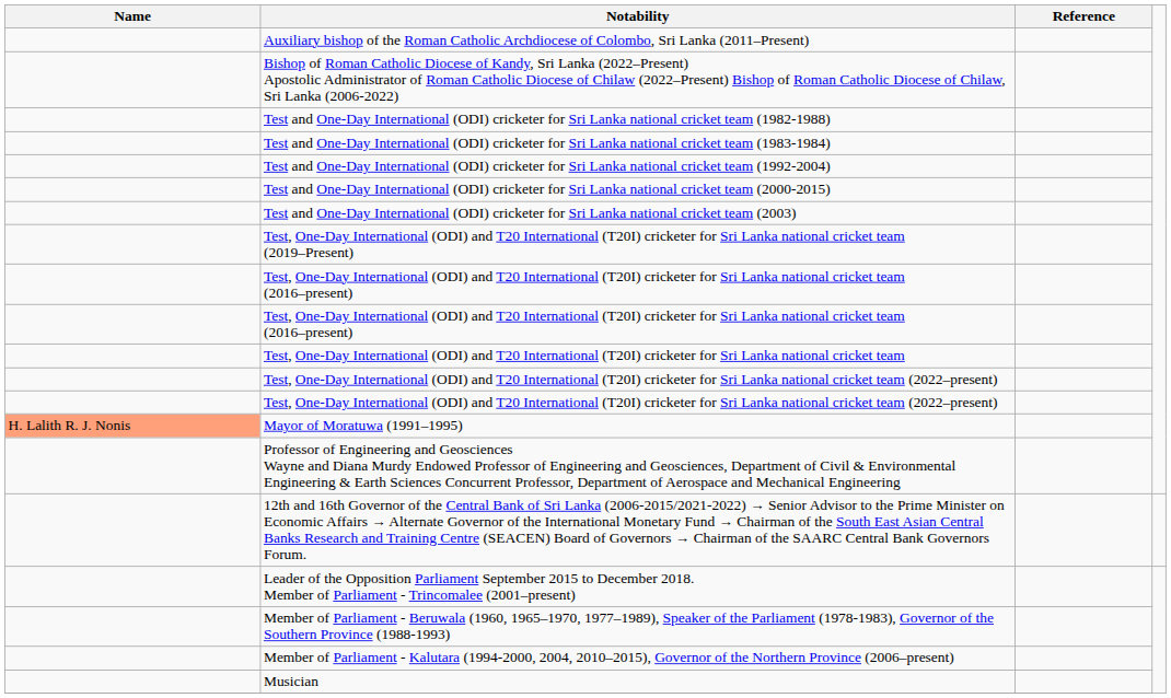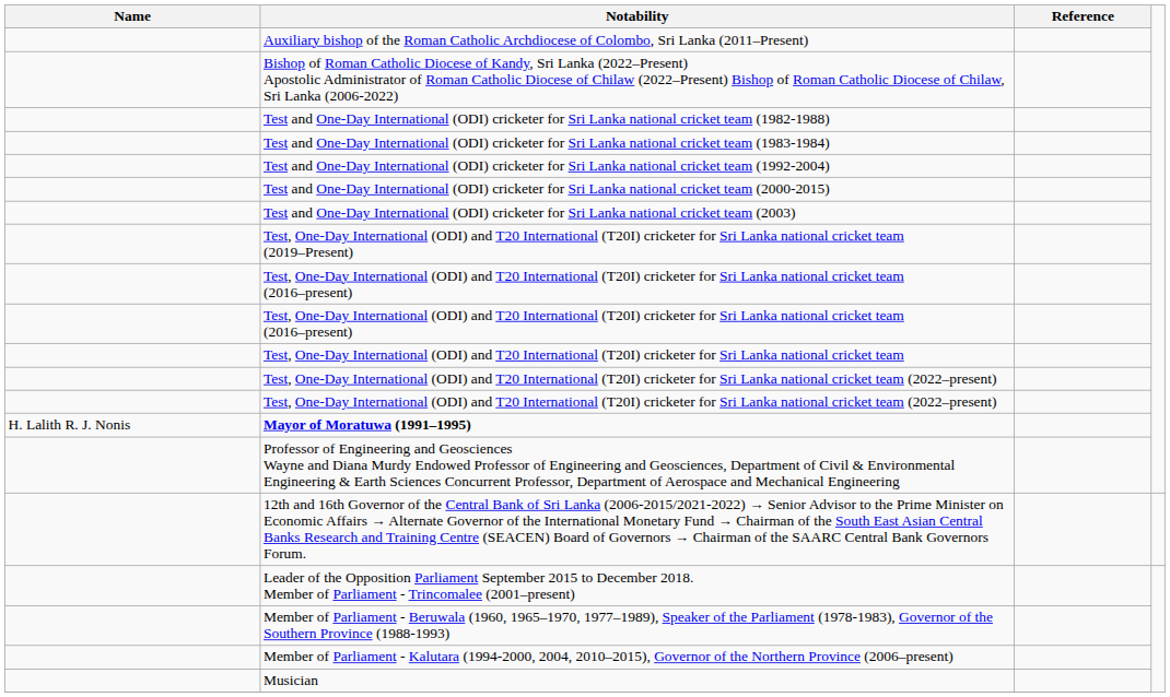Mayor of Moratuwa (1991–1995) | Name: lightsalmon background -> no background
Mayor of Moratuwa (1991–1995) | Notability: normal -> bold
